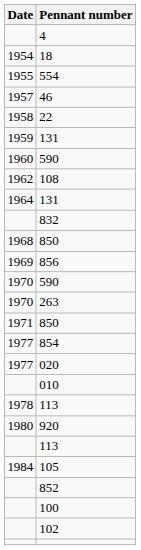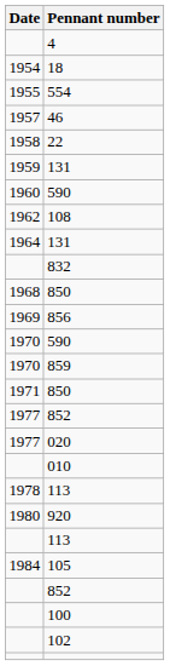row 15 | Pennant number: 263 -> 859
row 17 | Pennant number: 854 -> 852
